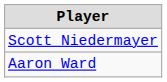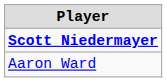row 2 | column 1: normal -> bold
